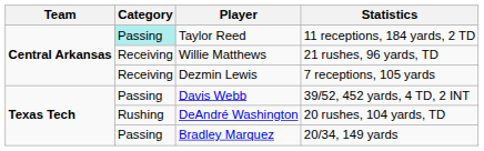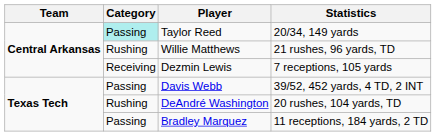Taylor Reed | Statistics: 11 receptions, 184 yards, 2 TD -> 20/34, 149 yards
Willie Matthews | Category: Receiving -> Rushing
Bradley Marquez | Statistics: 20/34, 149 yards -> 11 receptions, 184 yards, 2 TD
